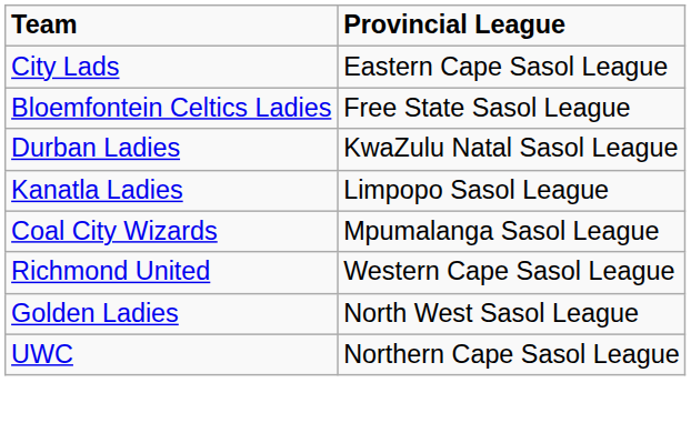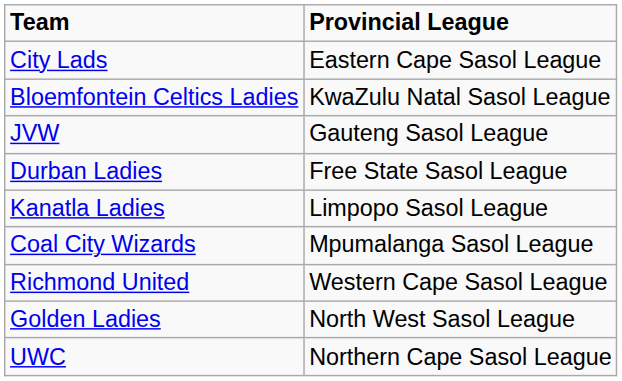Bloemfontein Celtics Ladies | Provincial League: Free State Sasol League -> KwaZulu Natal Sasol League
+ row: JVW | Gauteng Sasol League
Durban Ladies | Provincial League: KwaZulu Natal Sasol League -> Free State Sasol League
